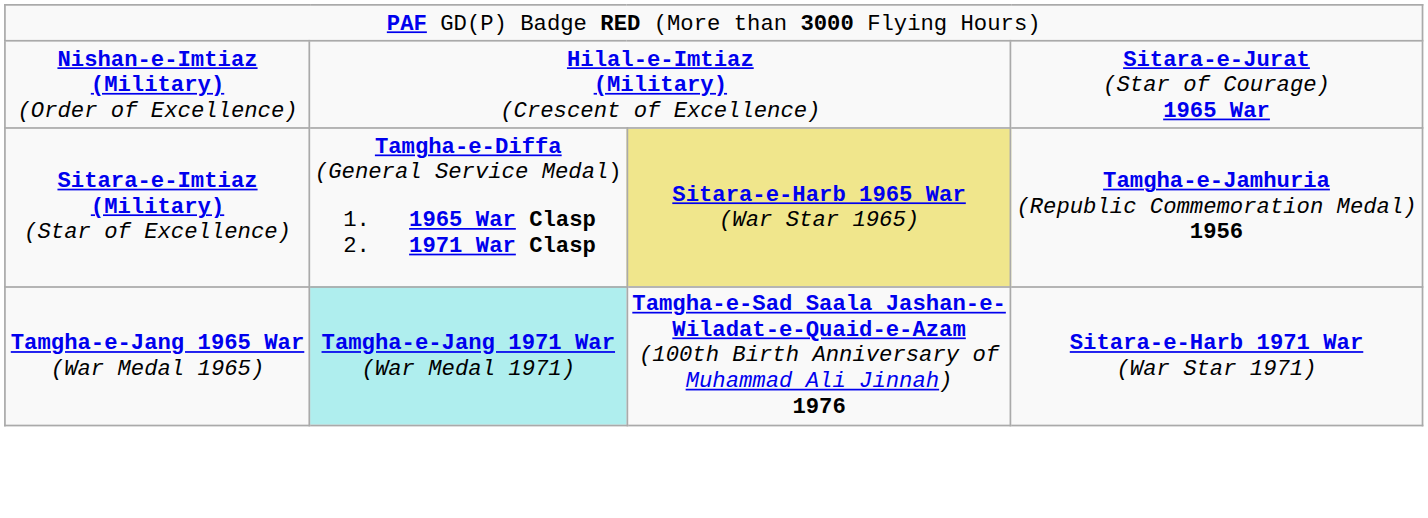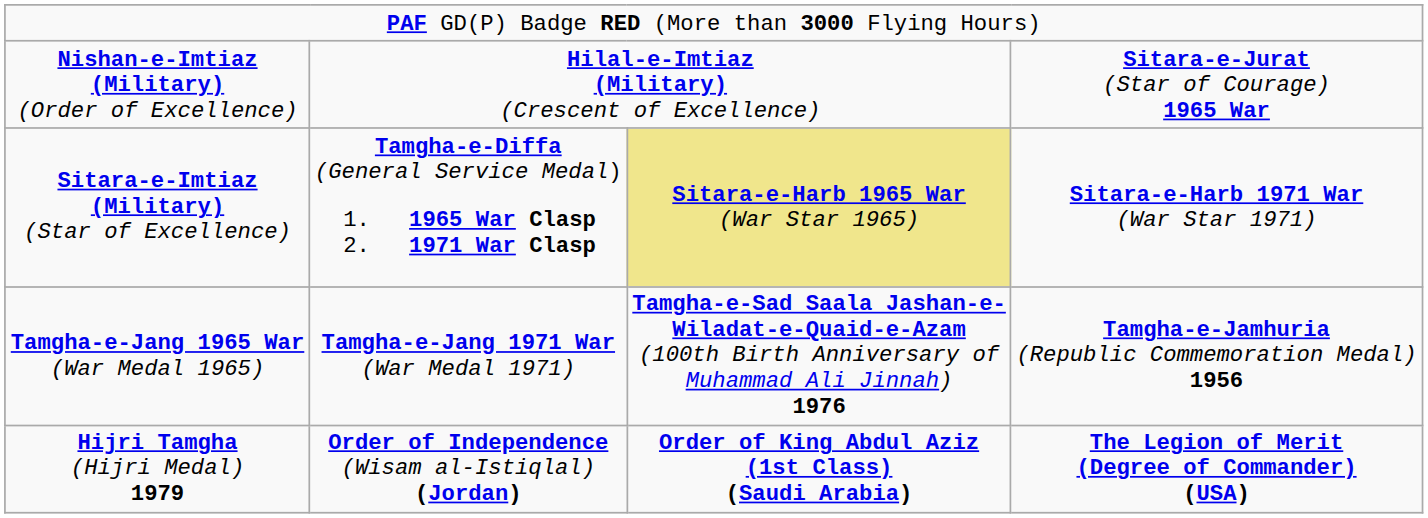Sitara-e-Imtiaz (Military) (Star of Excellence) | column 4: Tamgha-e-Jamhuria (Republic Commemoration Medal) 1956 -> Sitara-e-Harb 1971 War (War Star 1971)
Tamgha-e-Jang 1965 War (War Medal 1965) | column 2: paleturquoise background -> no background
Tamgha-e-Jang 1965 War (War Medal 1965) | column 4: Sitara-e-Harb 1971 War (War Star 1971) -> Tamgha-e-Jamhuria (Republic Commemoration Medal) 1956
+ row: Hijri Tamgha (Hijri Medal) 1979 | Order of Independence (Wisam al-Istiqlal) (Jordan) | Order of King Abdul Aziz (1st Class) (Saudi Arabia) | The Legion of Merit (Degree of Commander) (USA)
